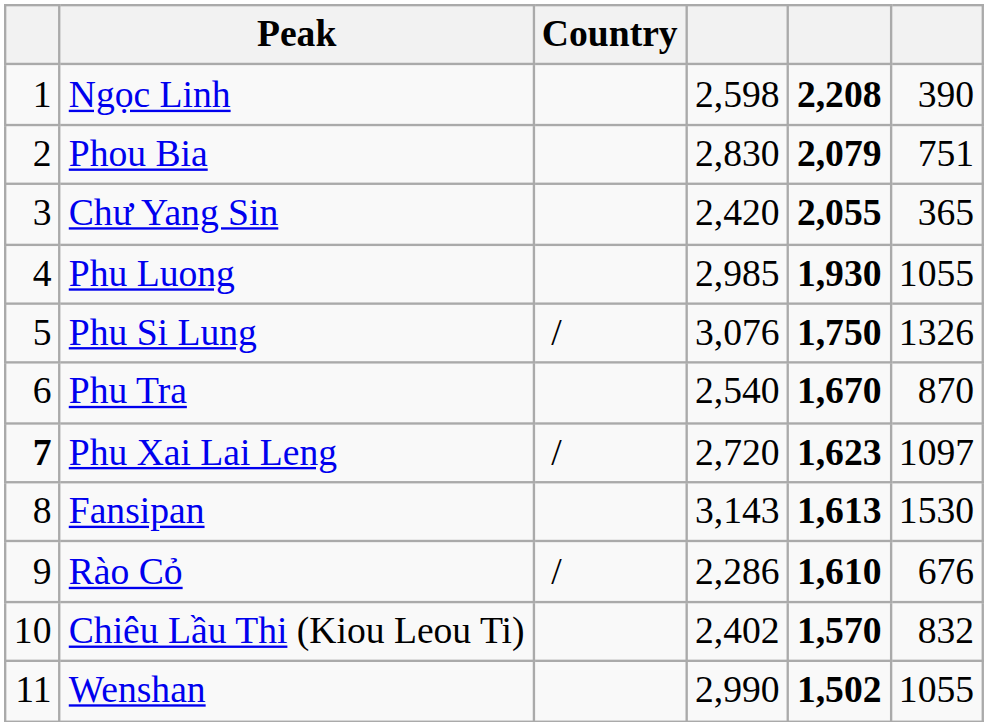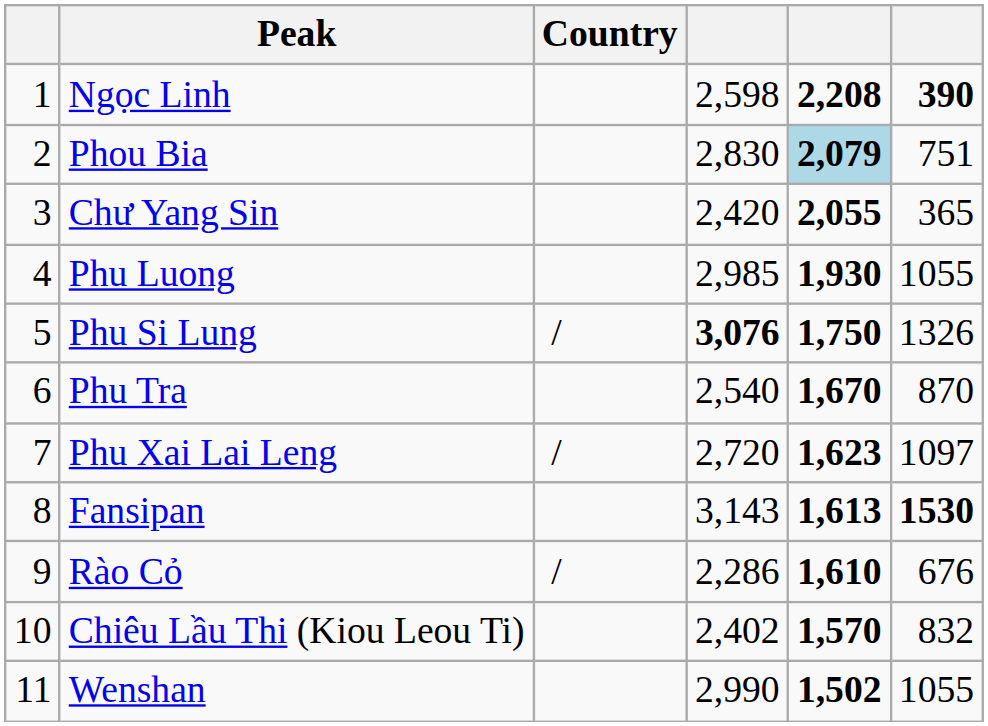Ngọc Linh | column 6: normal -> bold
Phou Bia | column 5: no background -> lightblue background
Phu Si Lung | column 4: normal -> bold
Phu Xai Lai Leng | column 1: bold -> normal
Fansipan | column 6: normal -> bold
